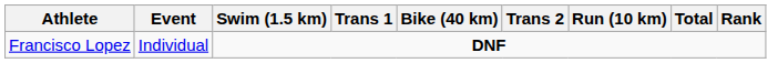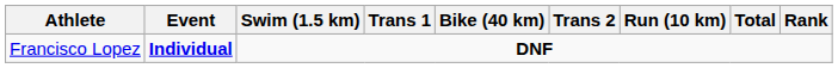Francisco Lopez | Event: normal -> bold
